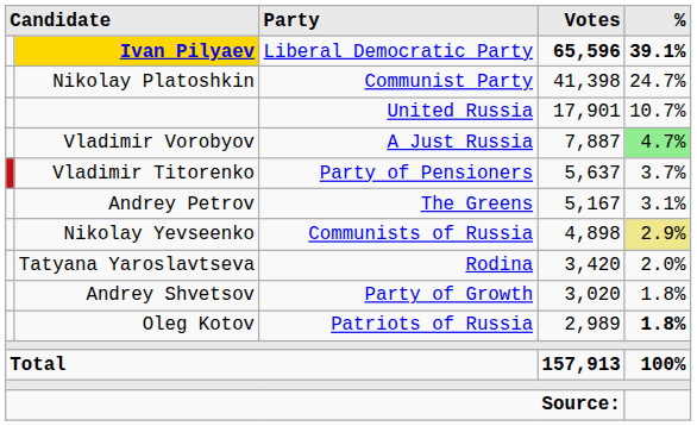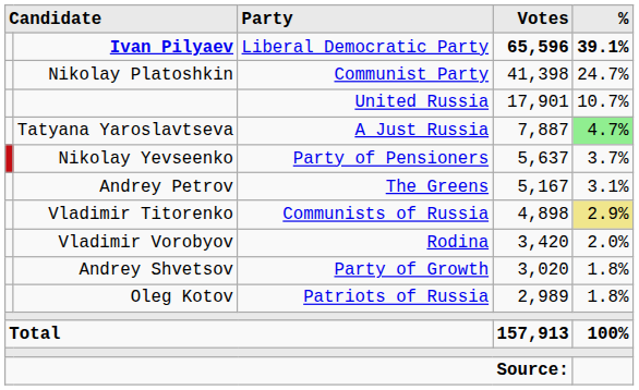Liberal Democratic Party | column 2: gold background -> no background
A Just Russia | column 2: Vladimir Vorobyov -> Tatyana Yaroslavtseva
Party of Pensioners | column 2: Vladimir Titorenko -> Nikolay Yevseenko
Communists of Russia | column 2: Nikolay Yevseenko -> Vladimir Titorenko
Rodina | column 2: Tatyana Yaroslavtseva -> Vladimir Vorobyov
Patriots of Russia | %: bold -> normal
